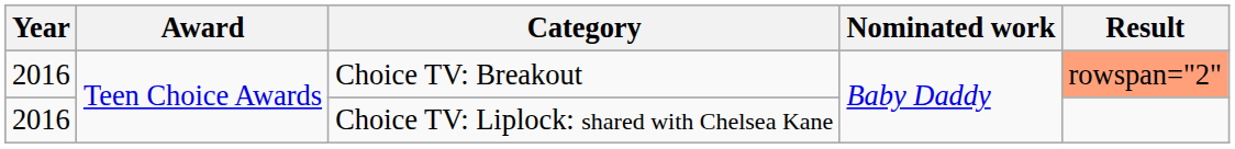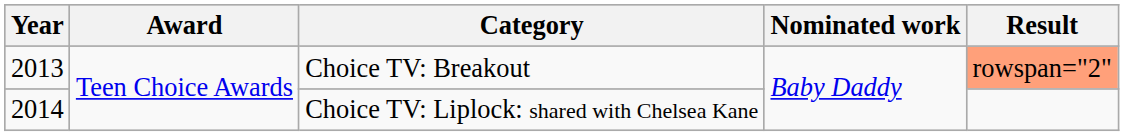Choice TV: Breakout | Year: 2016 -> 2013
Choice TV: Liplock: shared with Chelsea Kane | Year: 2016 -> 2014
